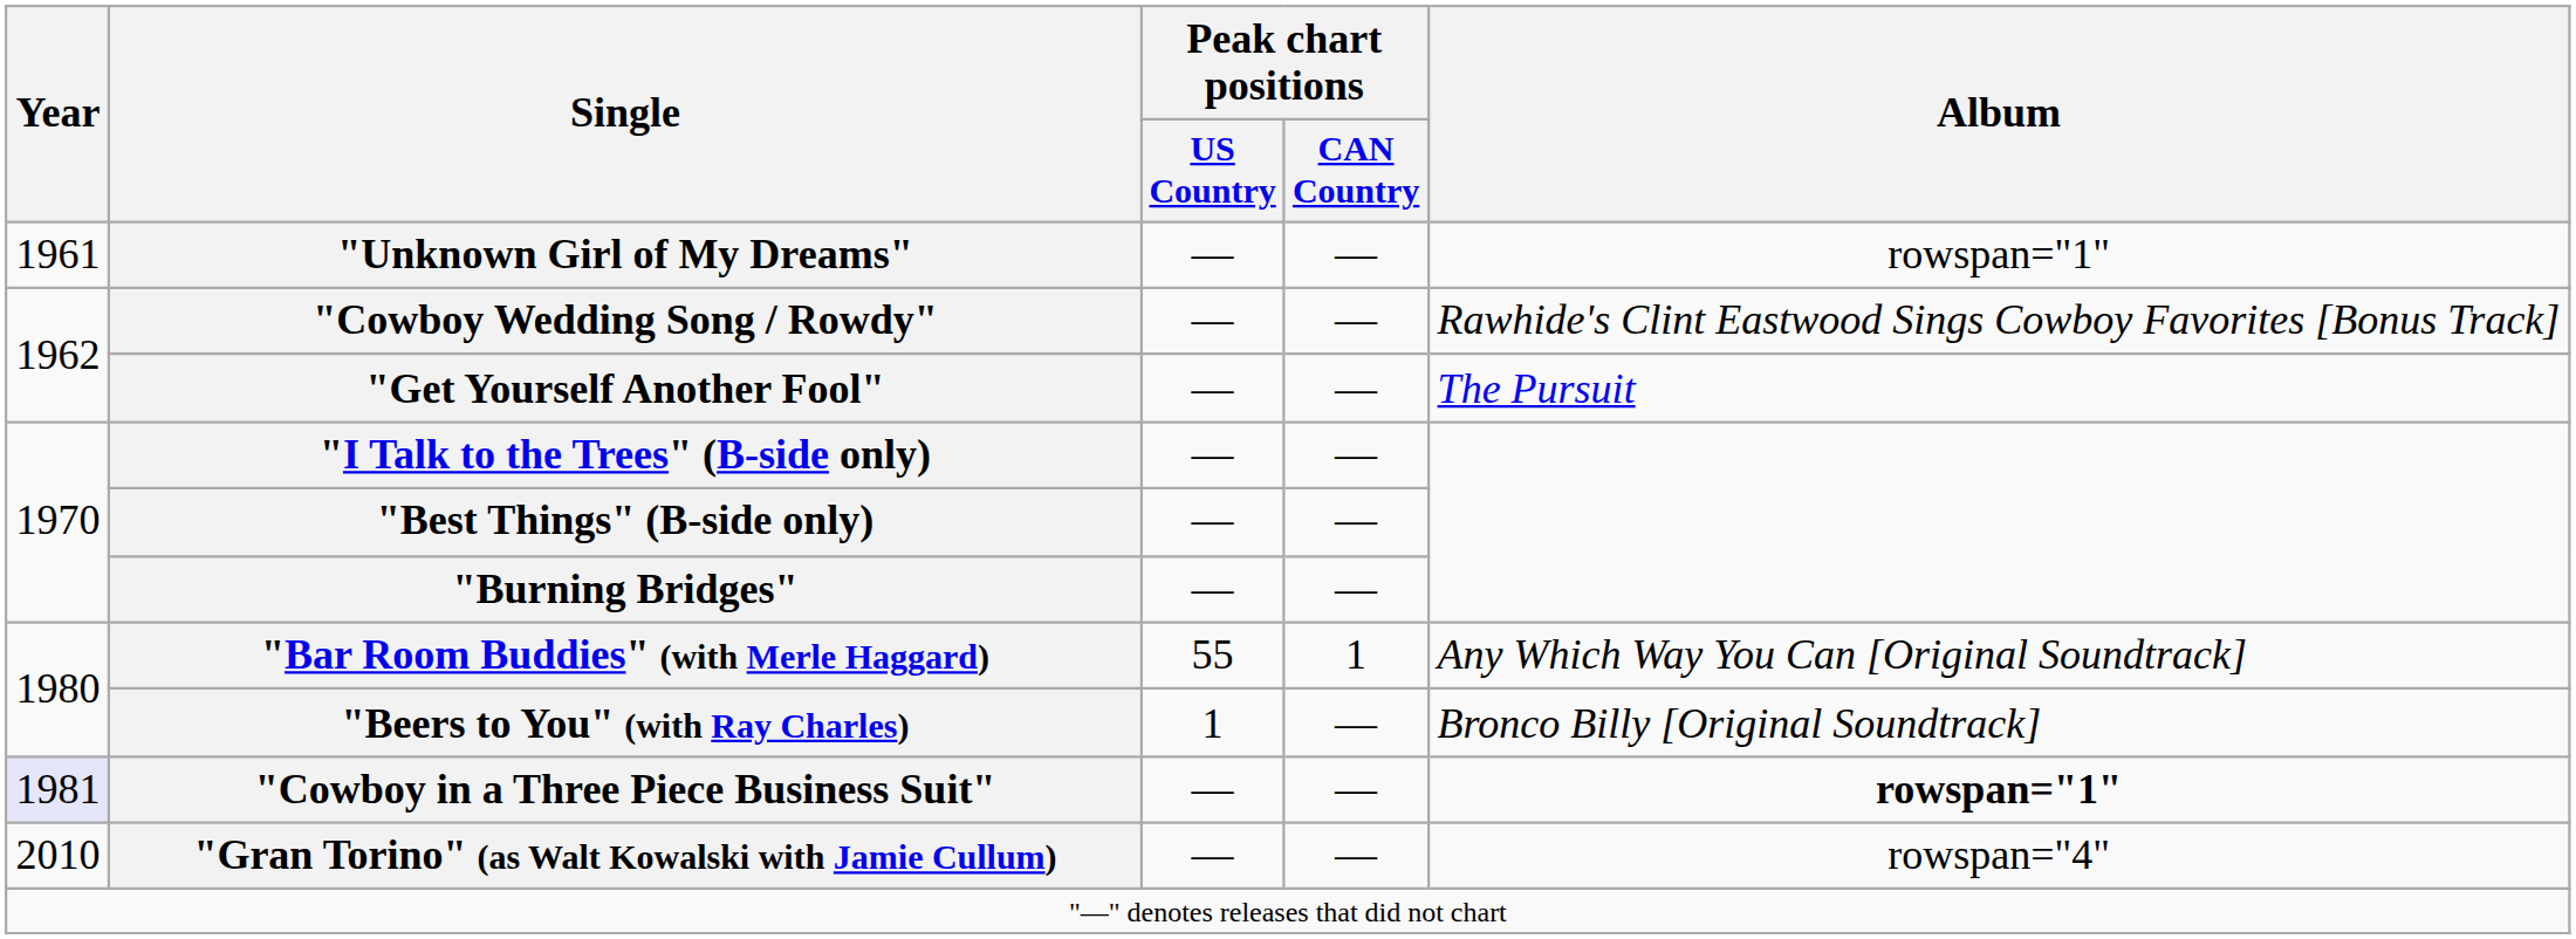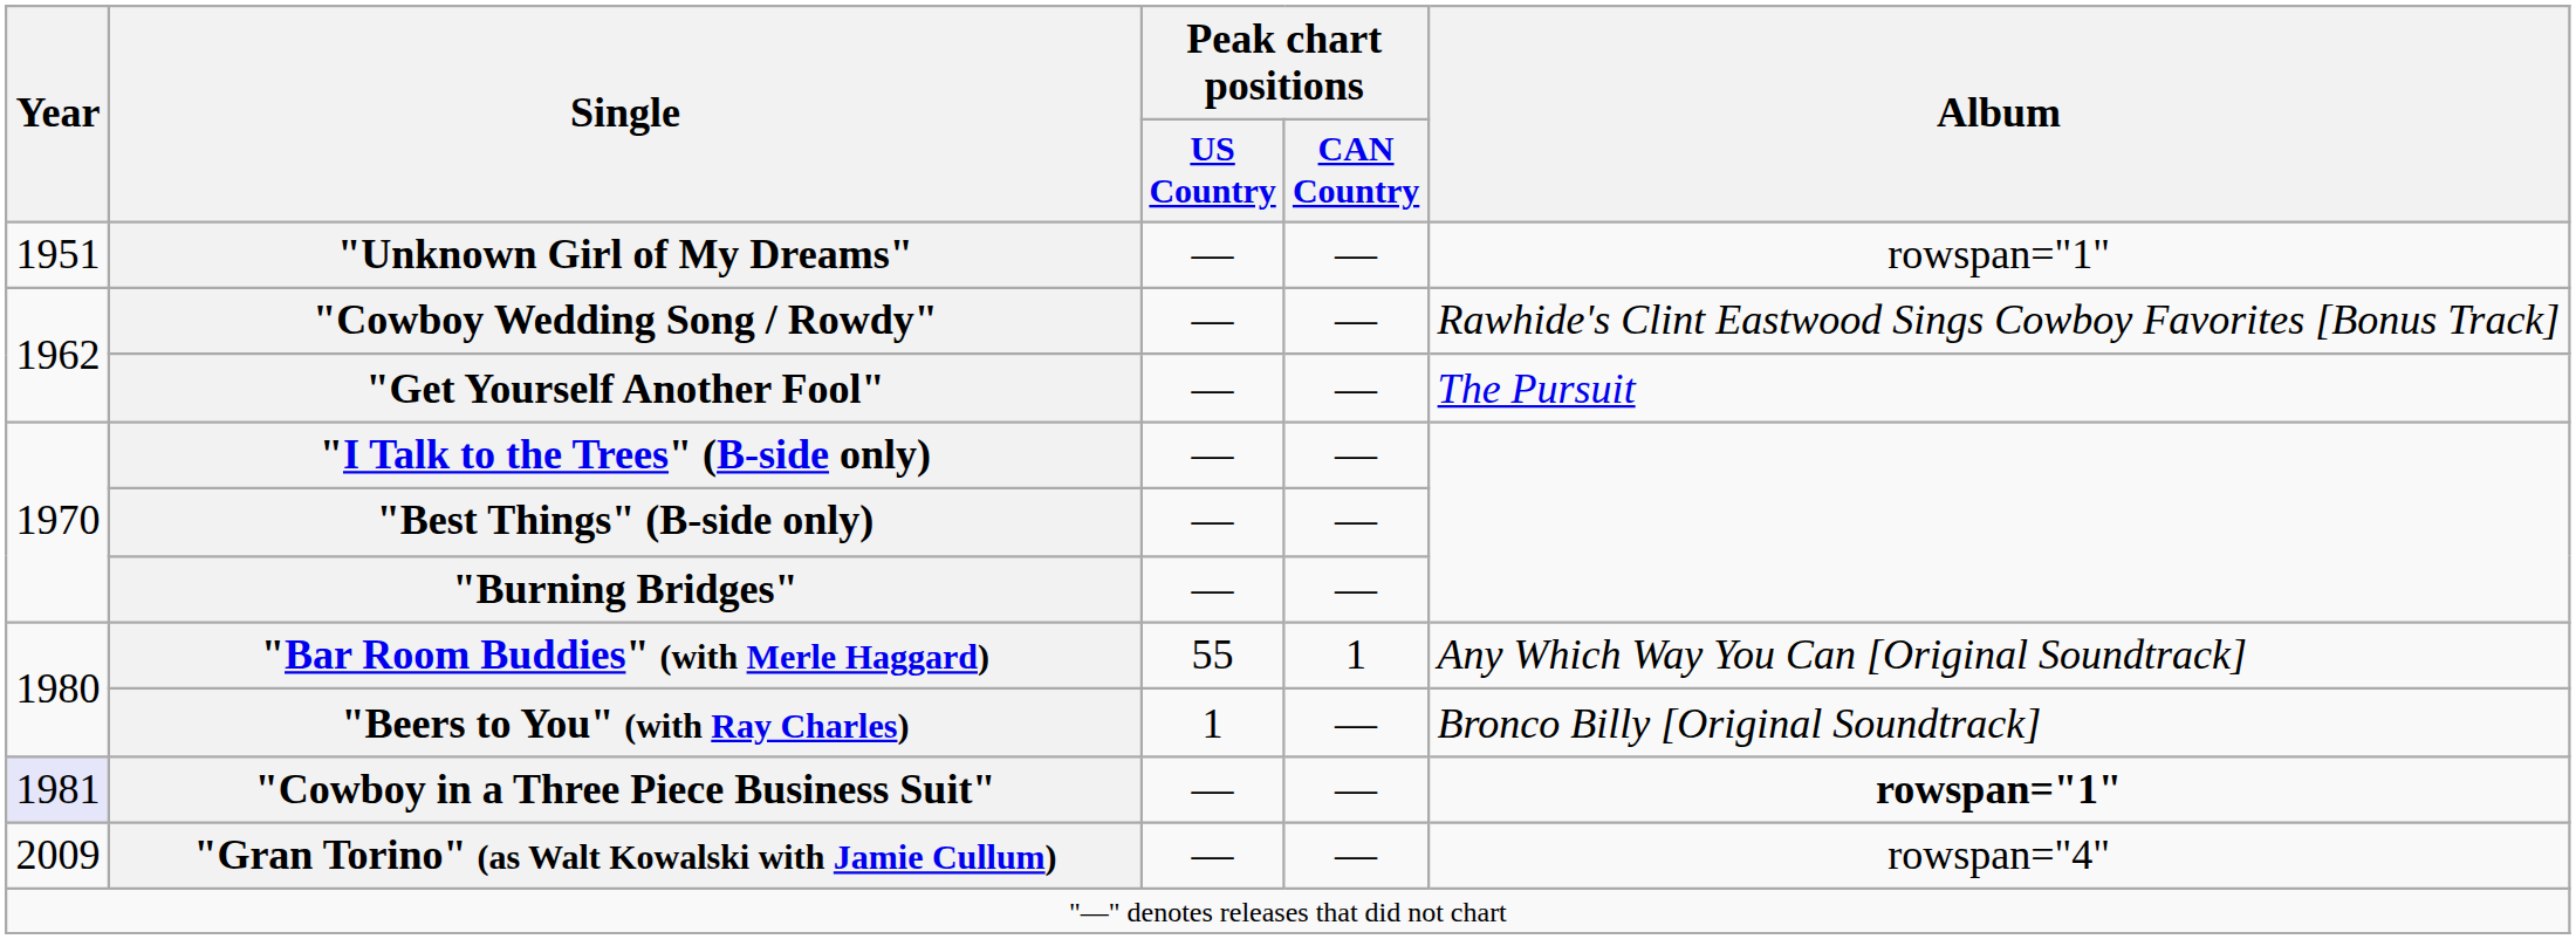"Unknown Girl of My Dreams" | Year: 1961 -> 1951
"Gran Torino" (as Walt Kowalski with Jamie Cullum) | Year: 2010 -> 2009
